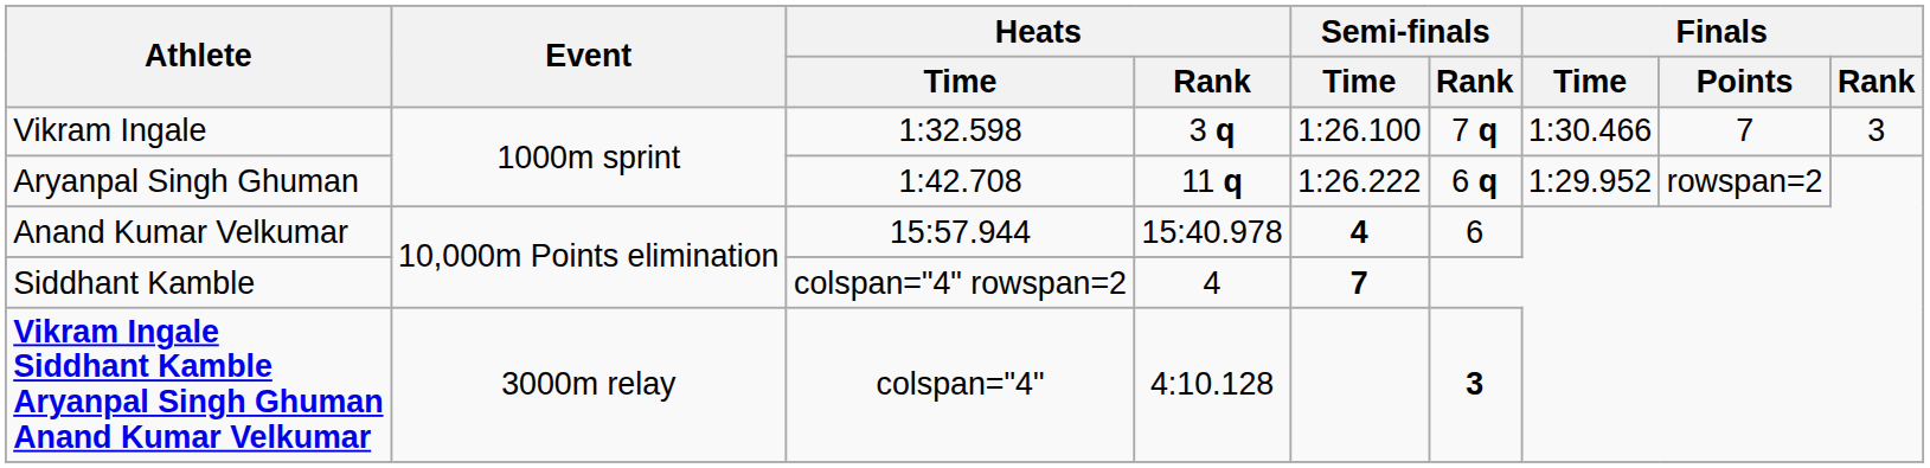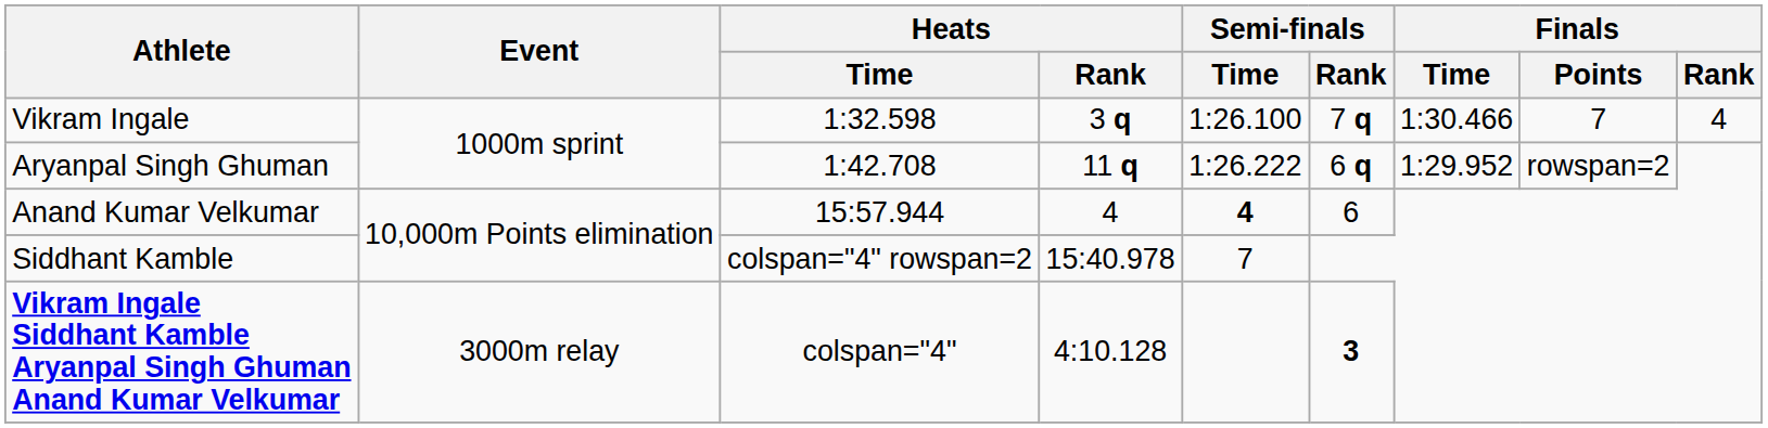Vikram Ingale | Finals / Rank: 3 -> 4
Anand Kumar Velkumar | Heats / Rank: 15:40.978 -> 4
Siddhant Kamble | Heats / Rank: 4 -> 15:40.978
Siddhant Kamble | Semi-finals / Time: bold -> normal
